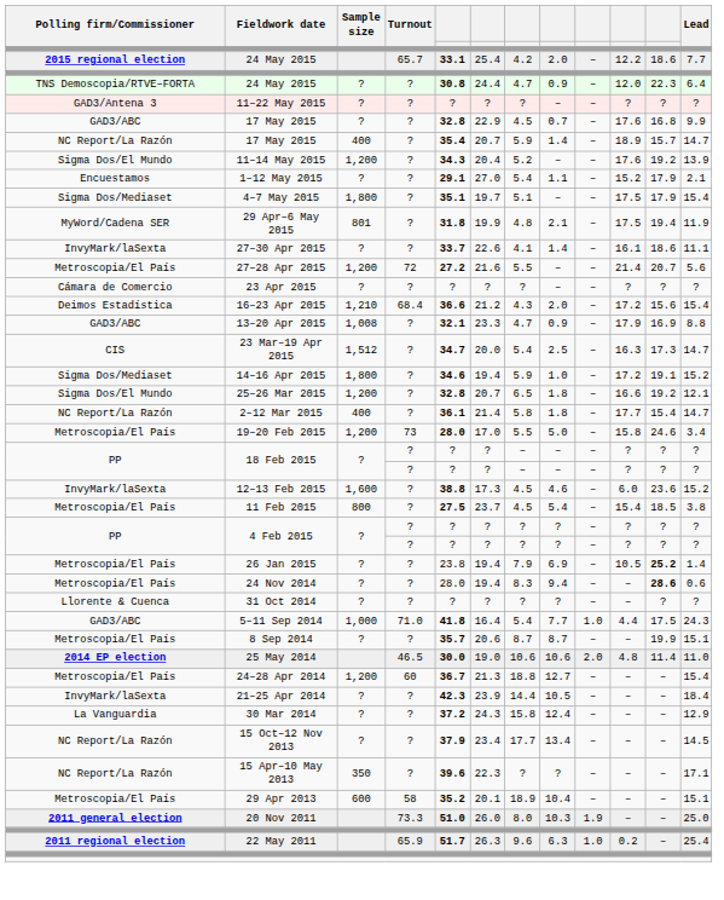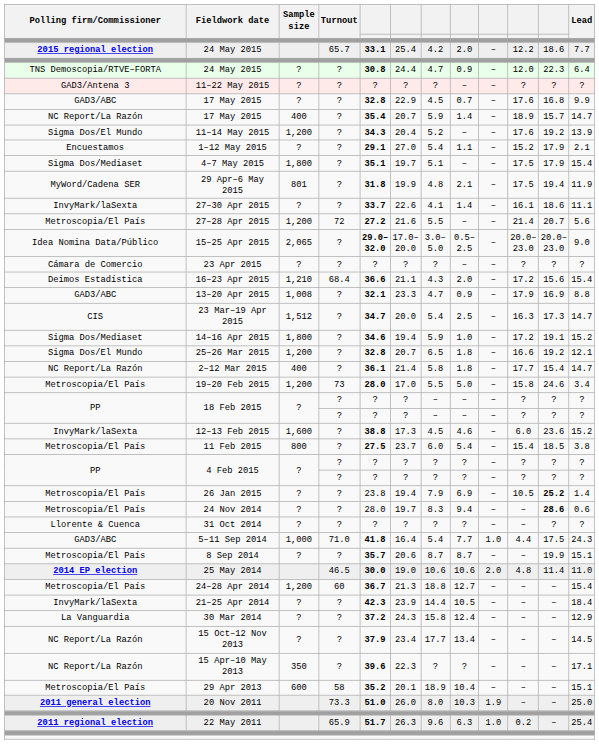+ row: Idea Nomina Data/Público | 15–25 Apr 2015 | 2,065 | ? | 29.0– 32.0 | 17.0– 20.0 | 3.0– 5.0 | 0.5– 2.5 | – | 20.0– 23.0 | 20.0– 23.0 | 9.0
16–23 Apr 2015 | column 6: 21.2 -> 21.1
11 Feb 2015 | column 7: 4.5 -> 6.0
24 Nov 2014 | column 6: 19.4 -> 19.7
